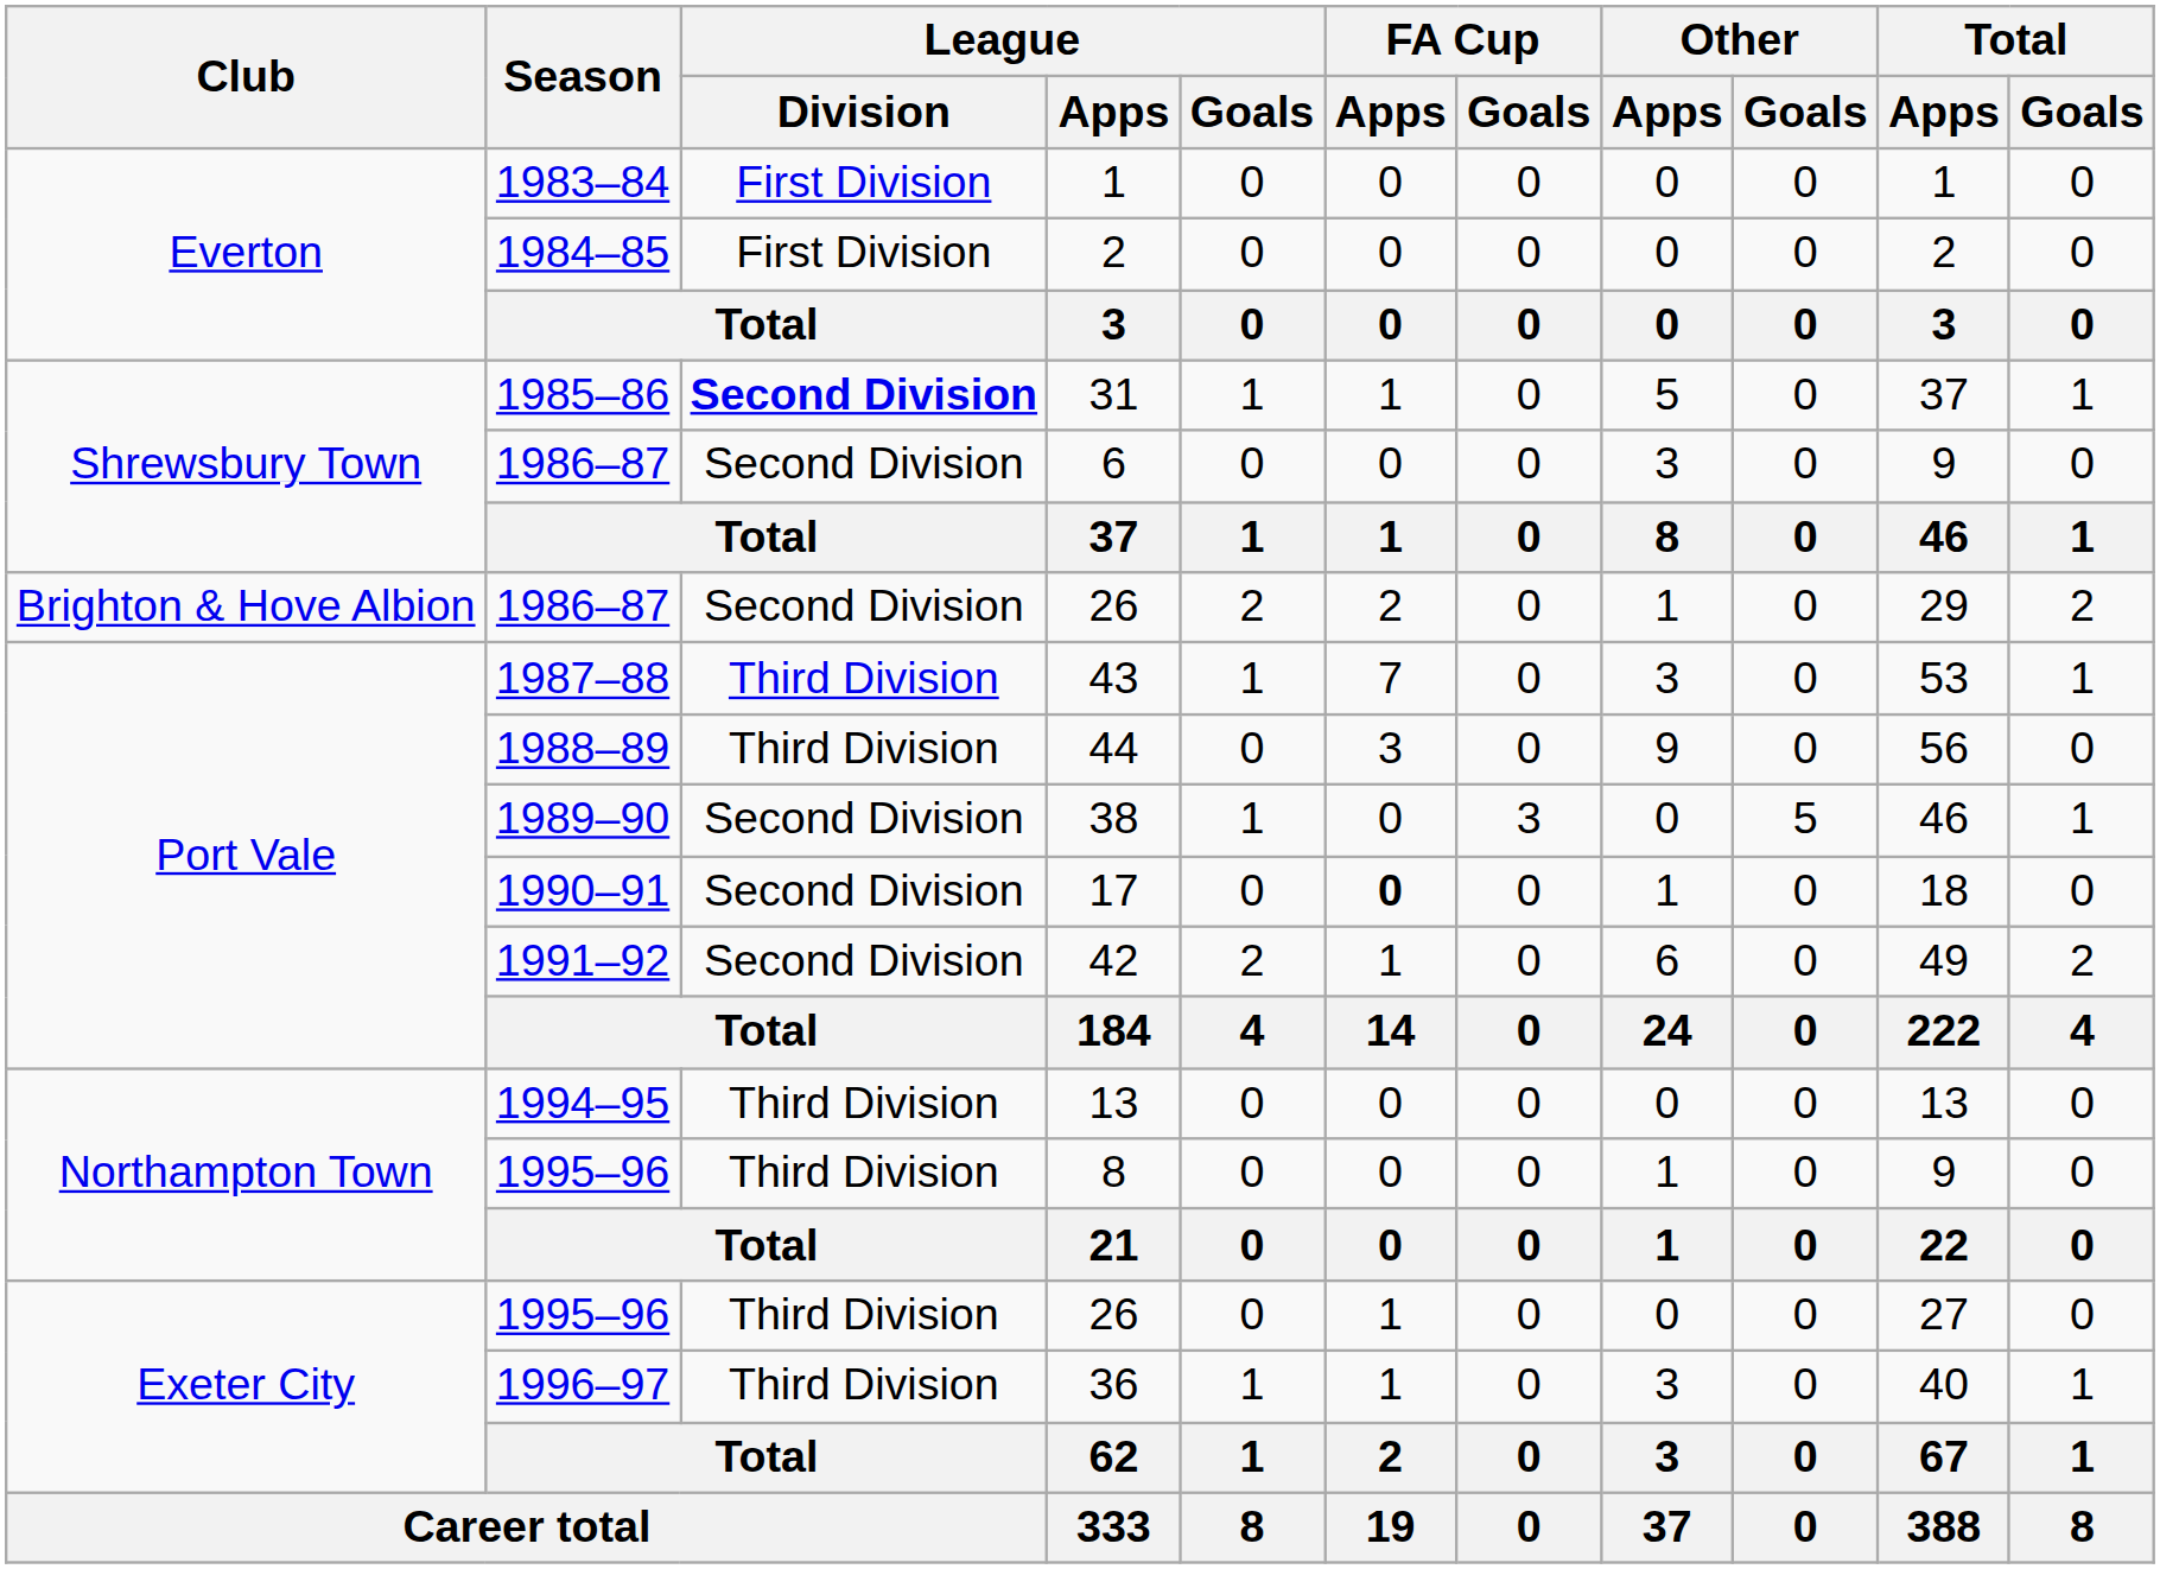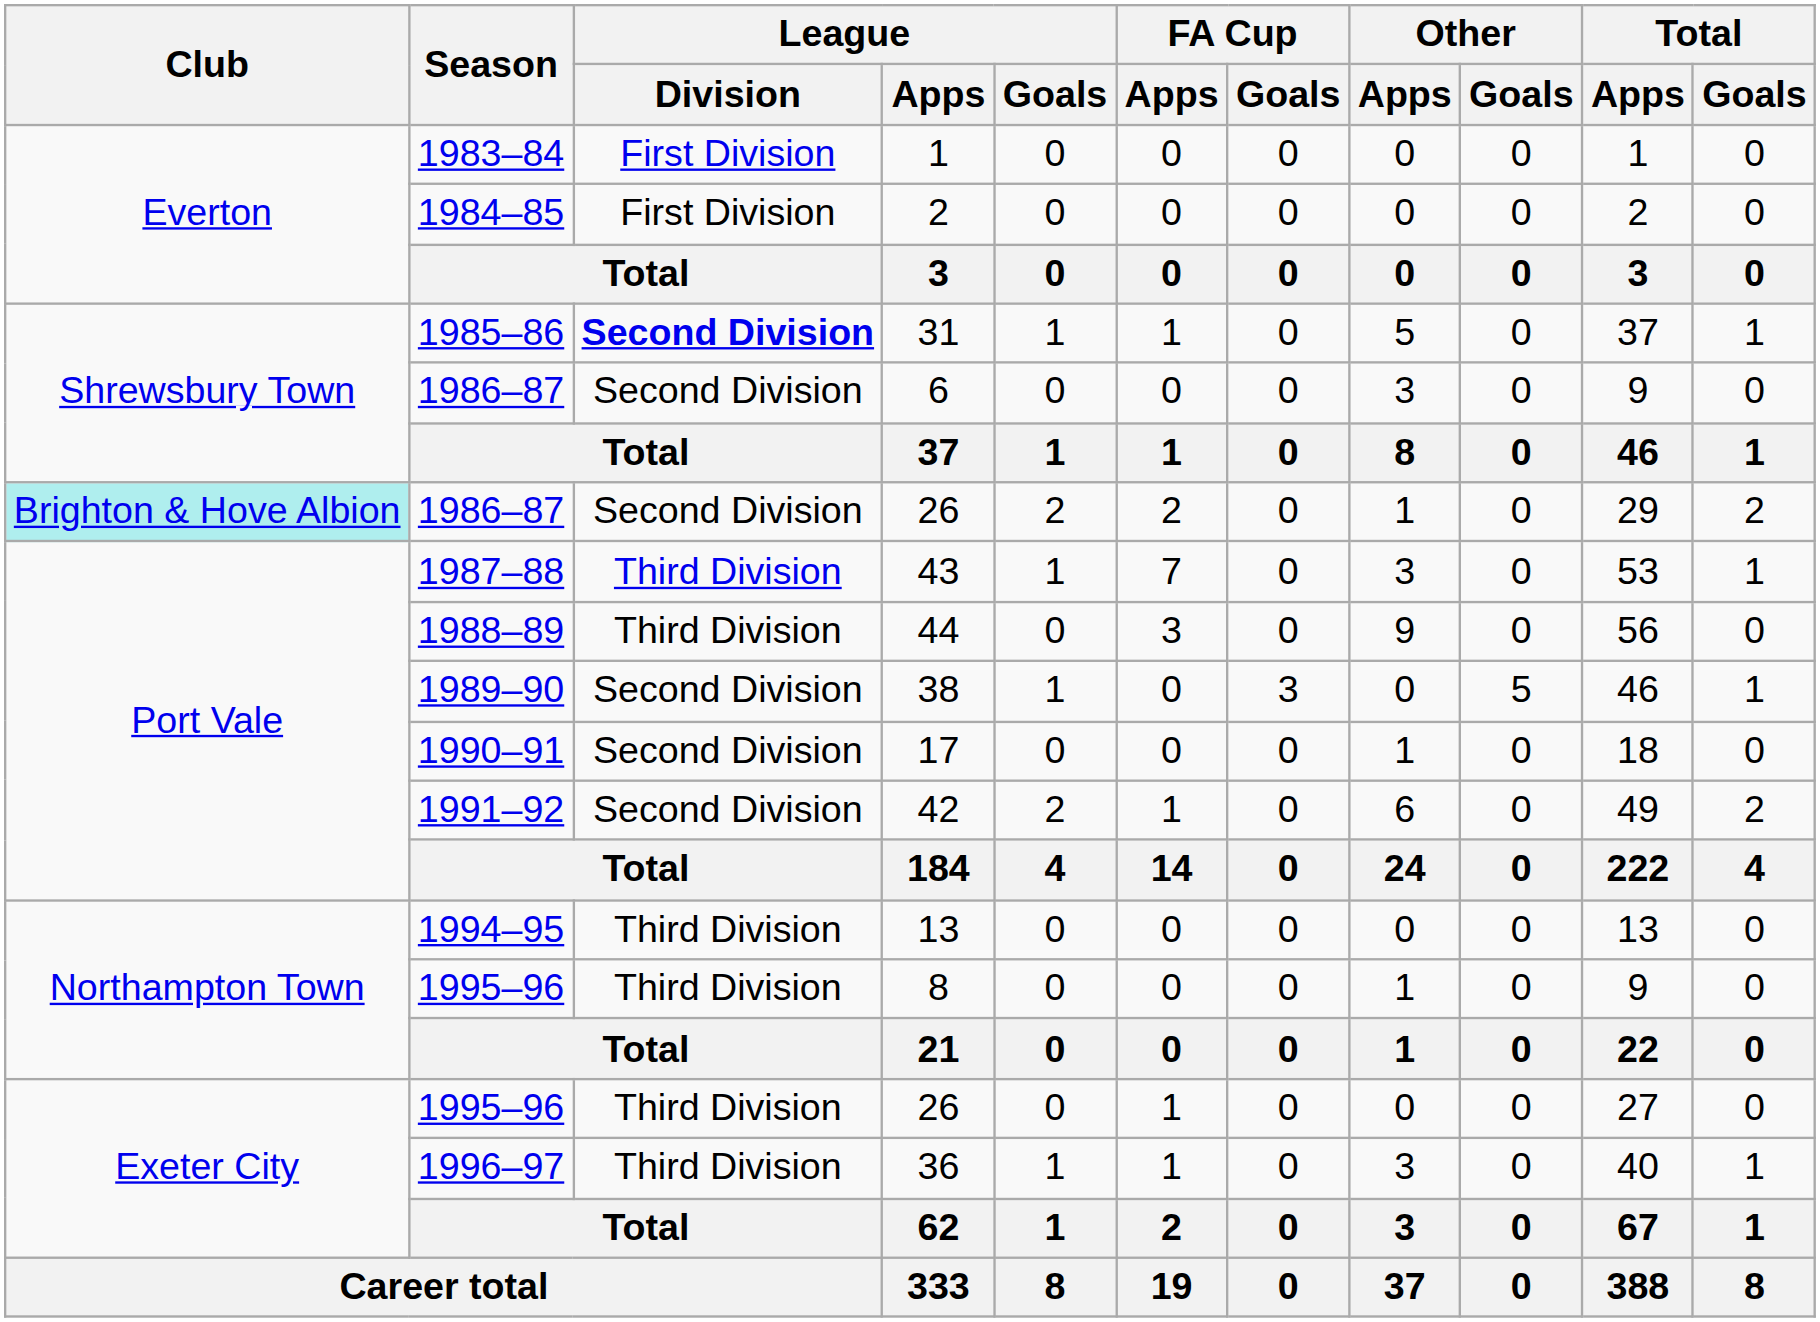1986–87 / 26 | Club: no background -> paleturquoise background
17 | FA Cup / Apps: bold -> normal
